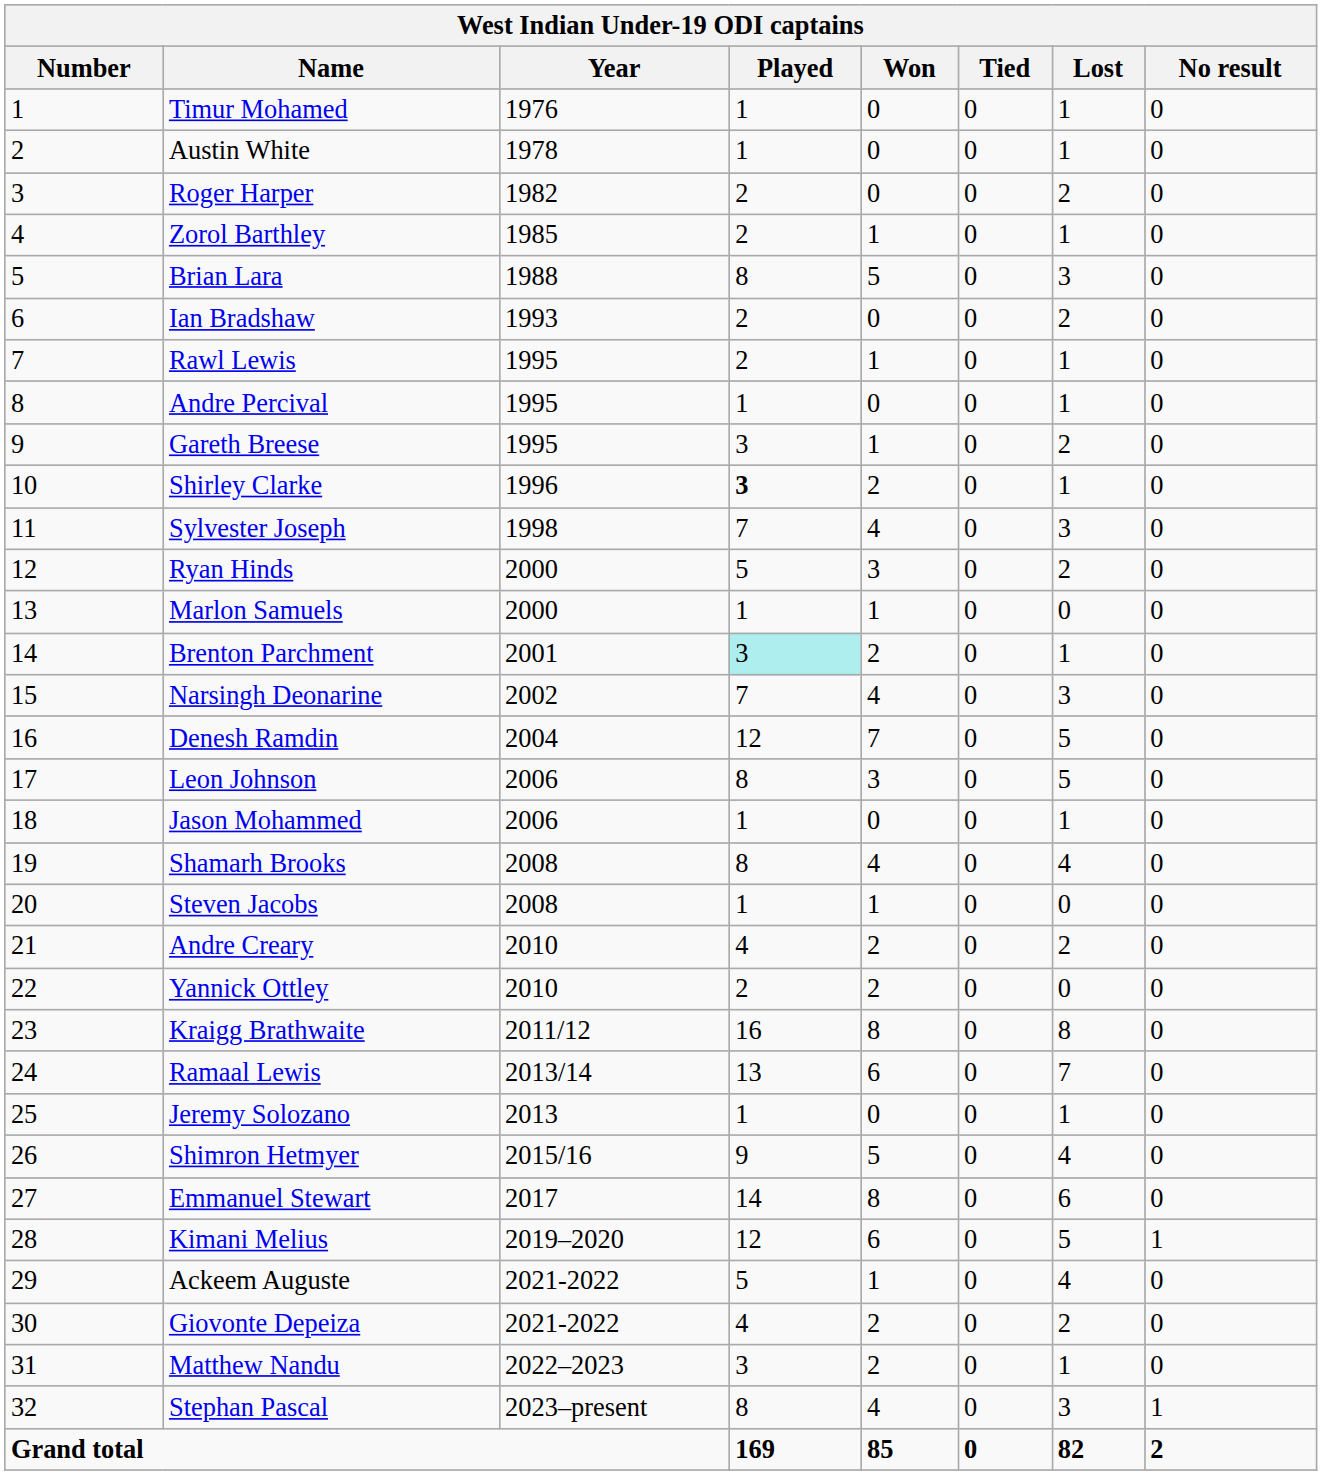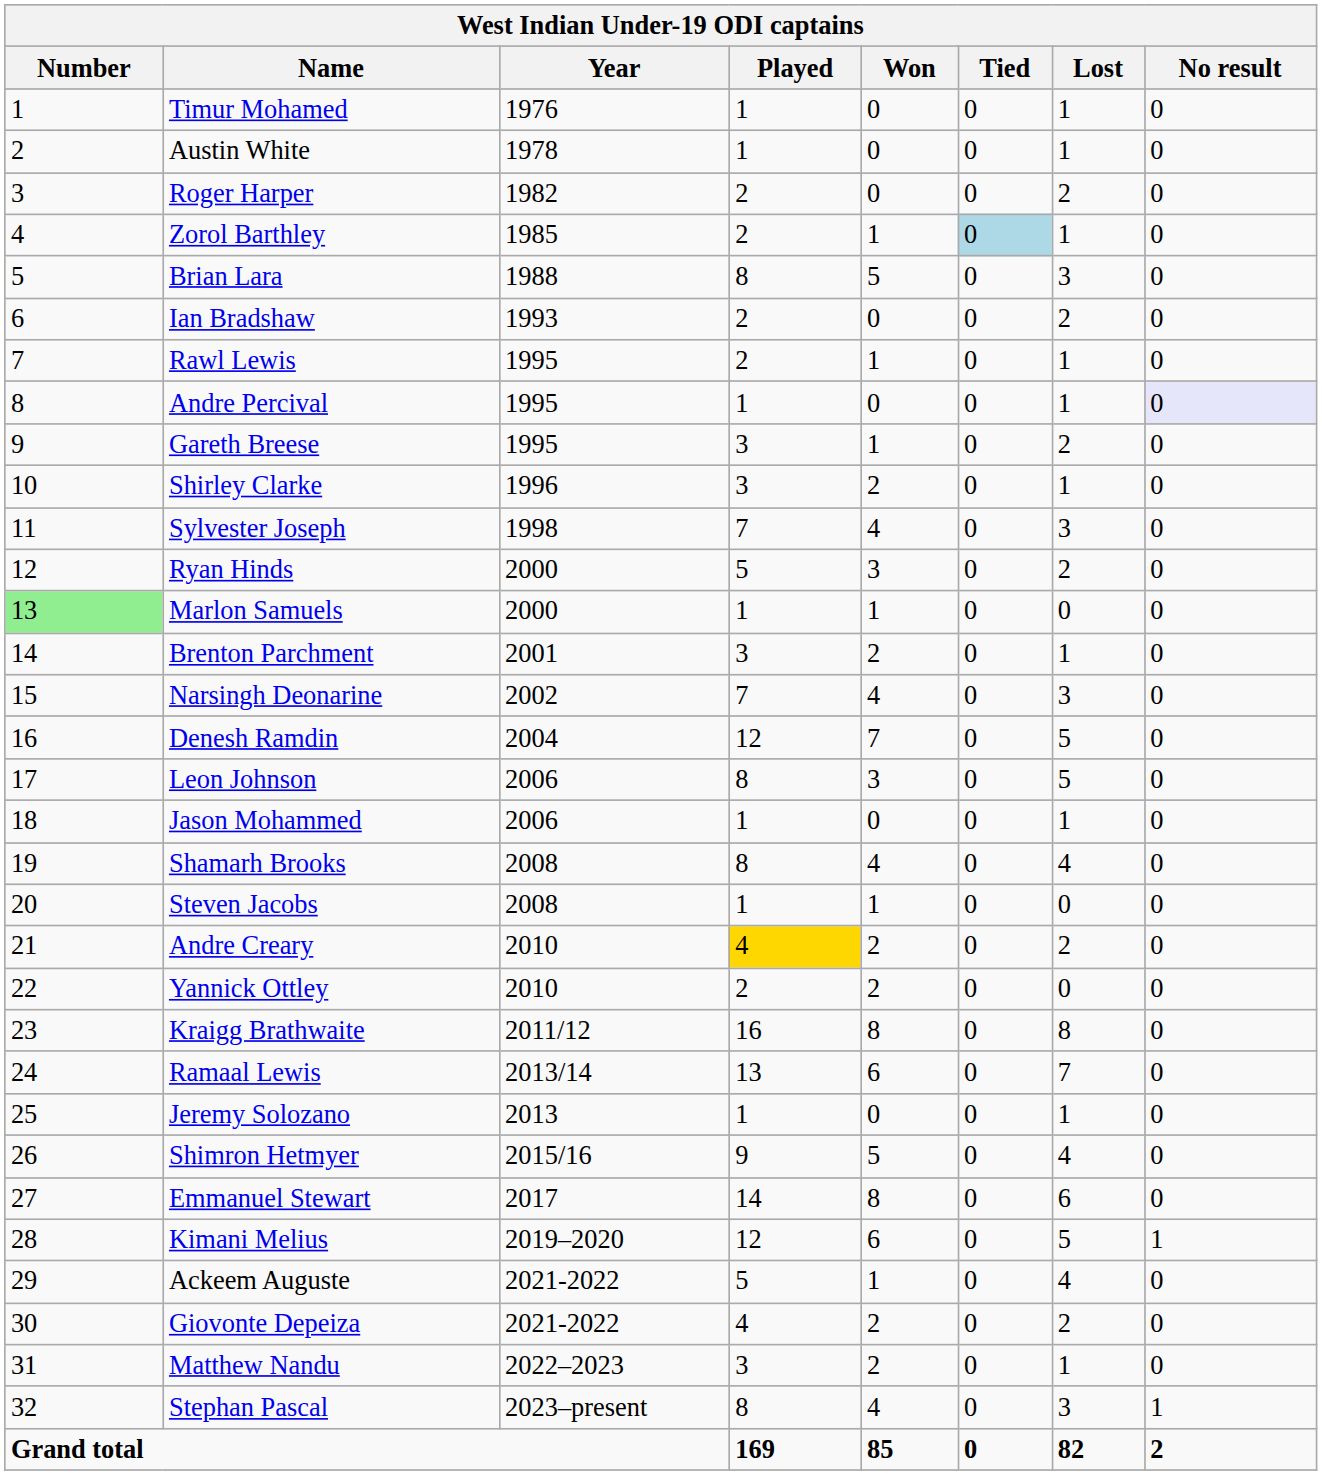Zorol Barthley | Tied: no background -> lightblue background
Andre Percival | No result: no background -> lavender background
Shirley Clarke | Played: bold -> normal
Marlon Samuels | Number: no background -> lightgreen background
Brenton Parchment | Played: paleturquoise background -> no background
Andre Creary | Played: no background -> gold background
